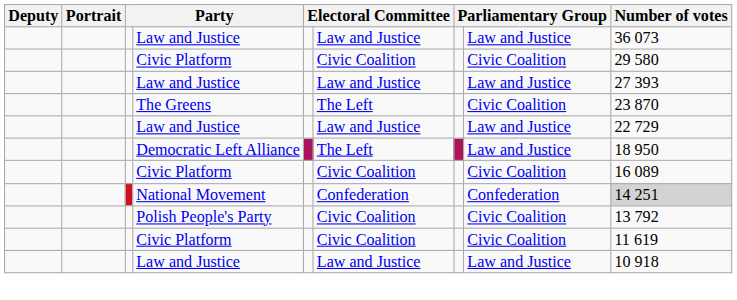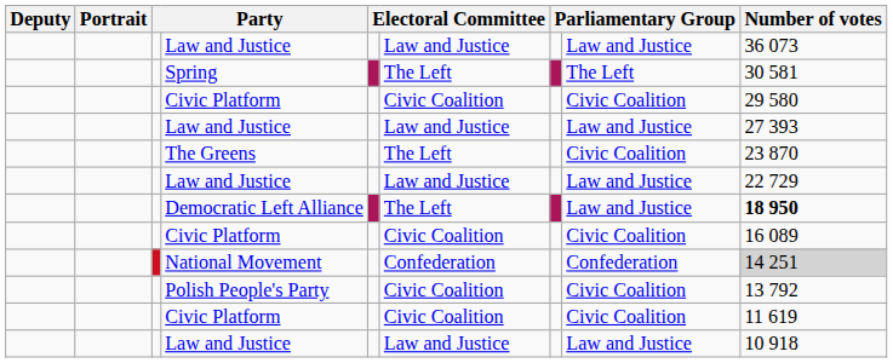+ row: Spring | The Left | The Left | 30 581
Democratic Left Alliance | Number of votes: normal -> bold
